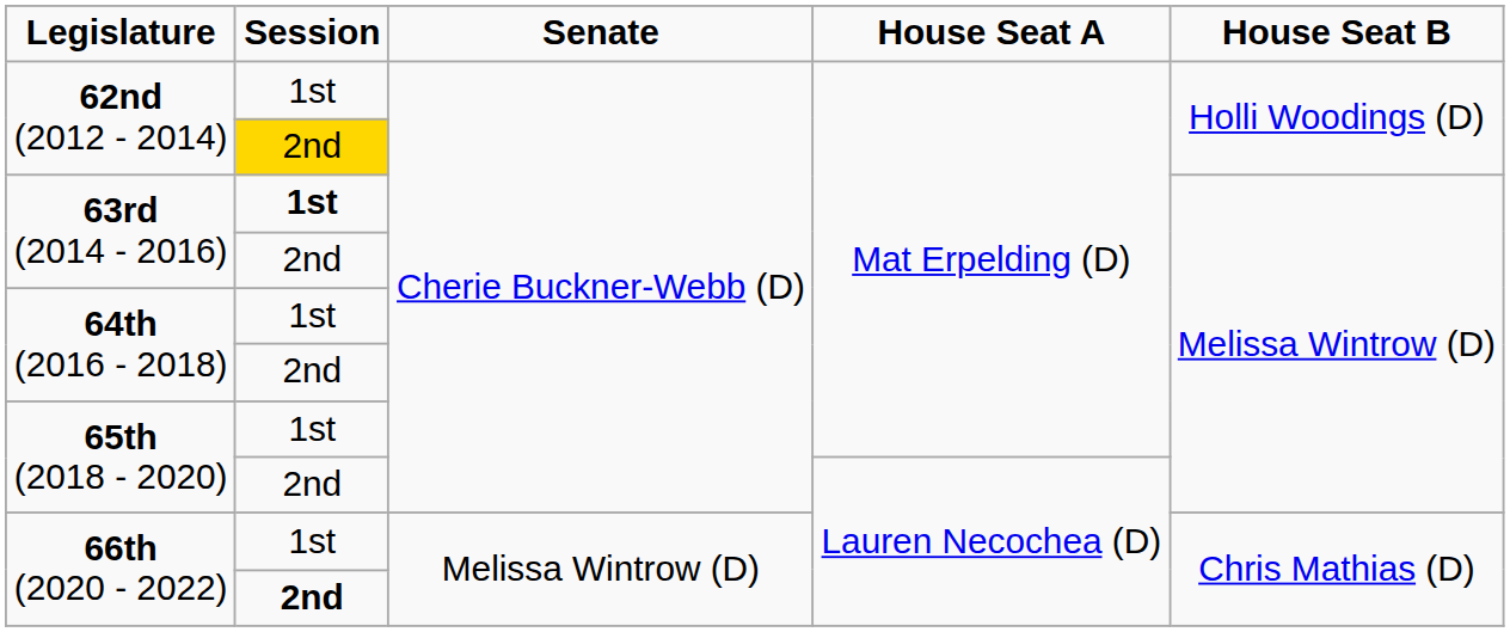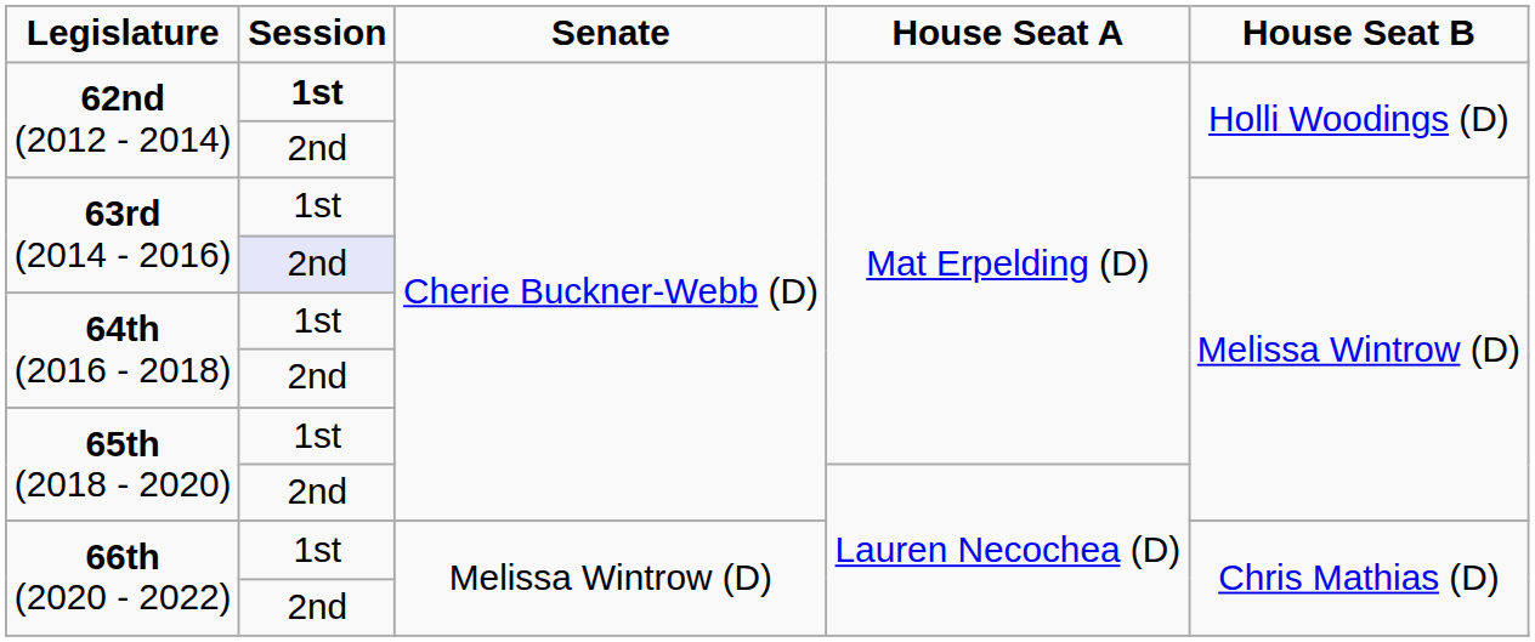62nd (2012 - 2014) / 1st | Session: normal -> bold
62nd (2012 - 2014) / 2nd | Session: gold background -> no background
63rd (2014 - 2016) / 1st | Session: bold -> normal
63rd (2014 - 2016) / 2nd | Session: no background -> lavender background
66th (2020 - 2022) / 2nd | Session: bold -> normal
